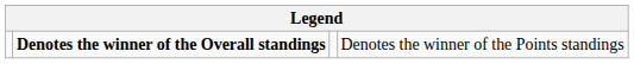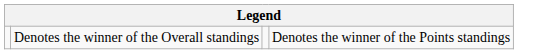row 2 | column 2: bold -> normal
